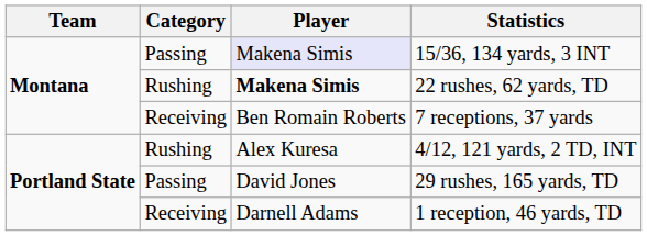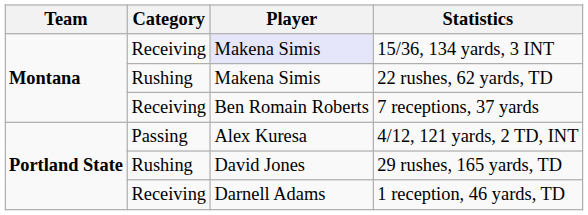15/36, 134 yards, 3 INT | Category: Passing -> Receiving
22 rushes, 62 yards, TD | Player: bold -> normal
4/12, 121 yards, 2 TD, INT | Category: Rushing -> Passing
29 rushes, 165 yards, TD | Category: Passing -> Rushing
